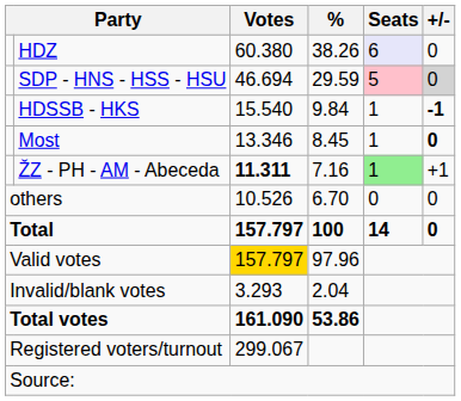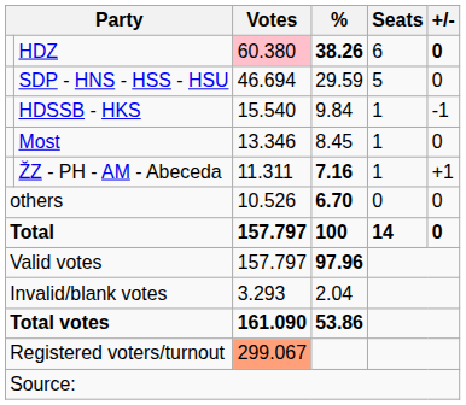HDZ | Votes: no background -> pink background
HDZ | %: normal -> bold
HDZ | Seats: lavender background -> no background
HDZ | +/-: normal -> bold
SDP - HNS - HSS - HSU | Seats: pink background -> no background
SDP - HNS - HSS - HSU | +/-: lightgrey background -> no background
HDSSB - HKS | +/-: bold -> normal
Most | +/-: bold -> normal
ŽZ - PH - AM - Abeceda | Votes: bold -> normal
ŽZ - PH - AM - Abeceda | %: normal -> bold
ŽZ - PH - AM - Abeceda | Seats: lightgreen background -> no background
others | %: normal -> bold
Valid votes | Votes: gold background -> no background
Valid votes | %: normal -> bold
Registered voters/turnout | Votes: no background -> lightsalmon background
